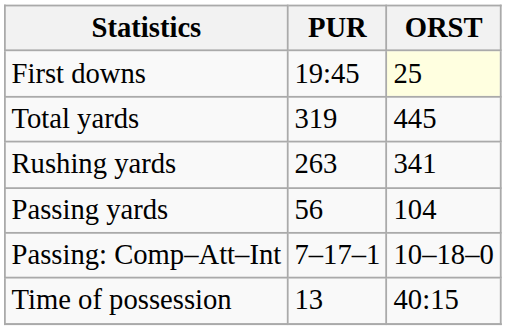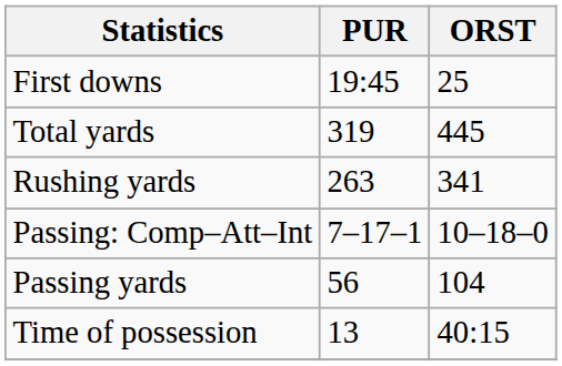First downs | ORST: lightyellow background -> no background
rows swapped: Passing yards <-> Passing: Comp–Att–Int
